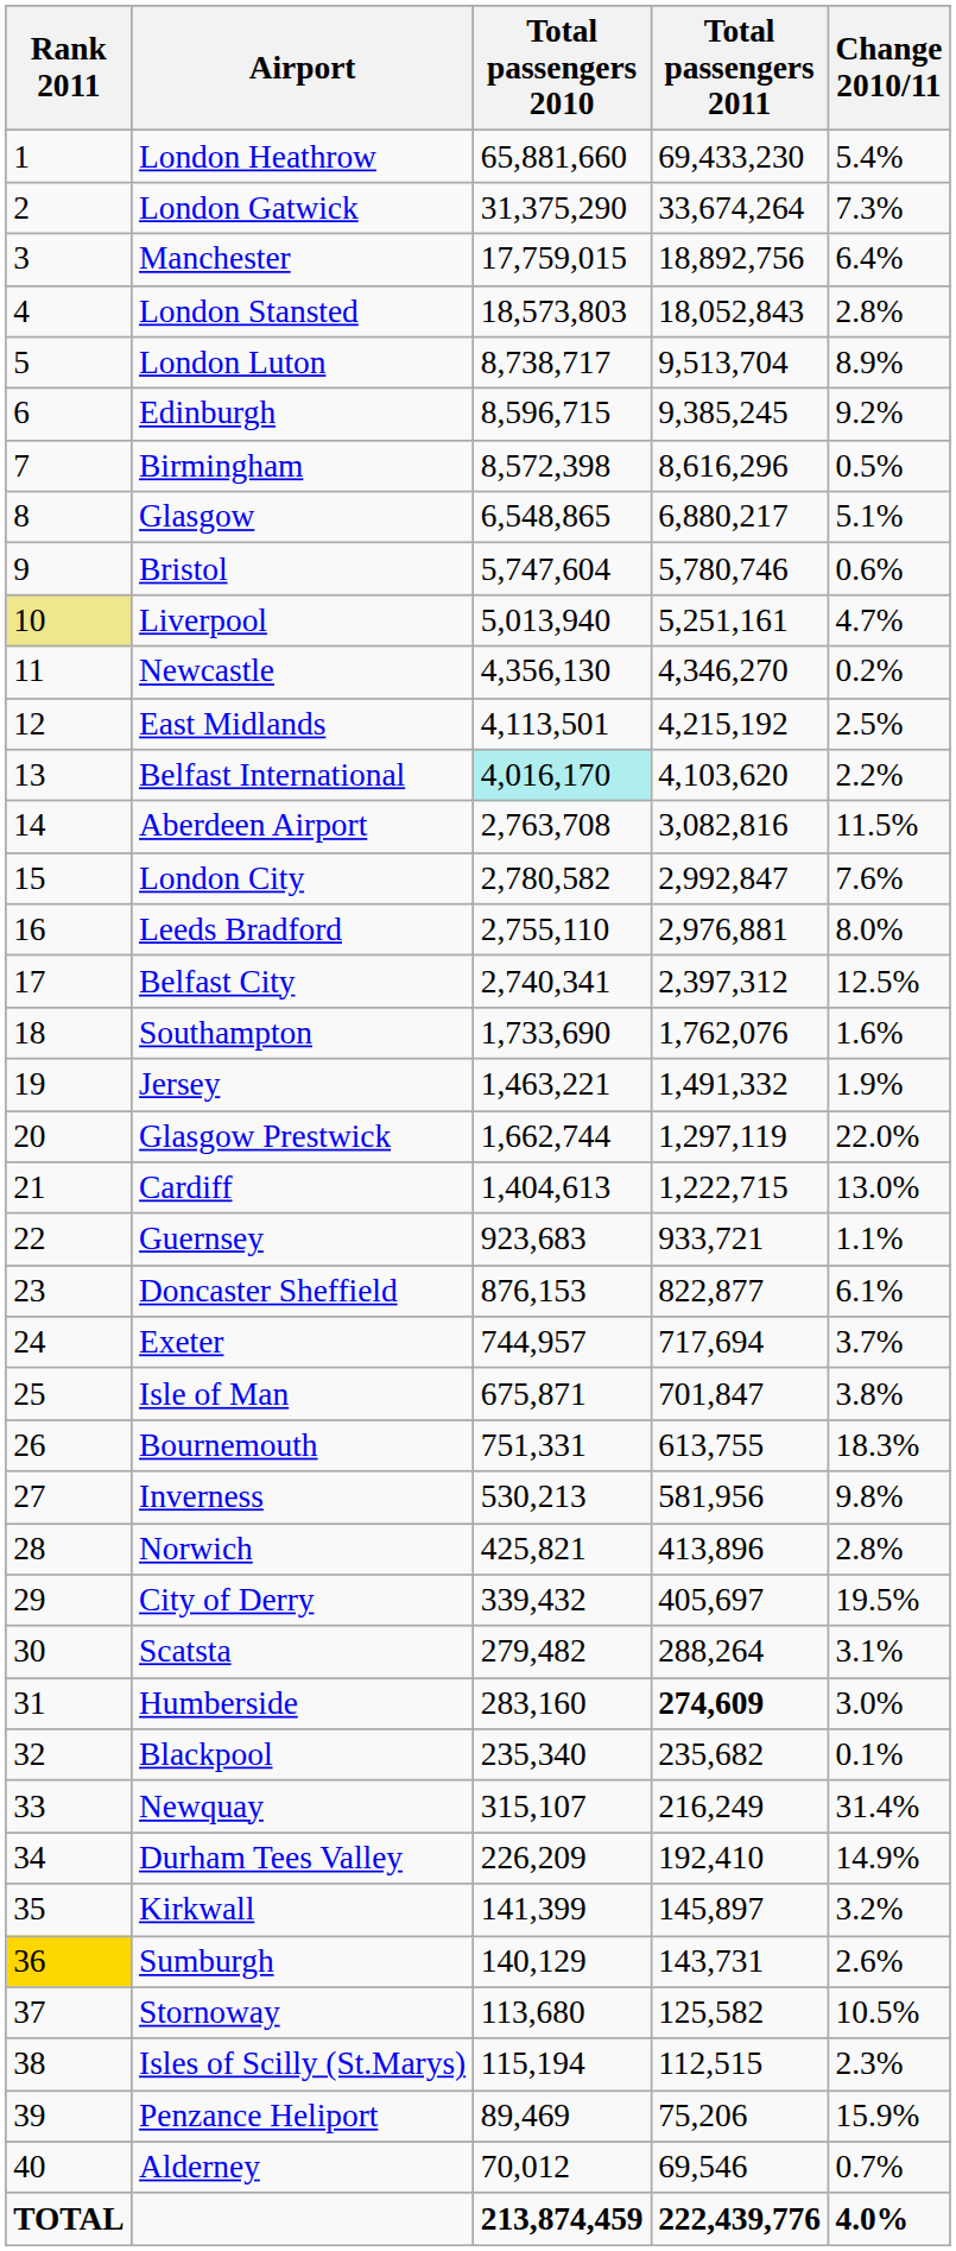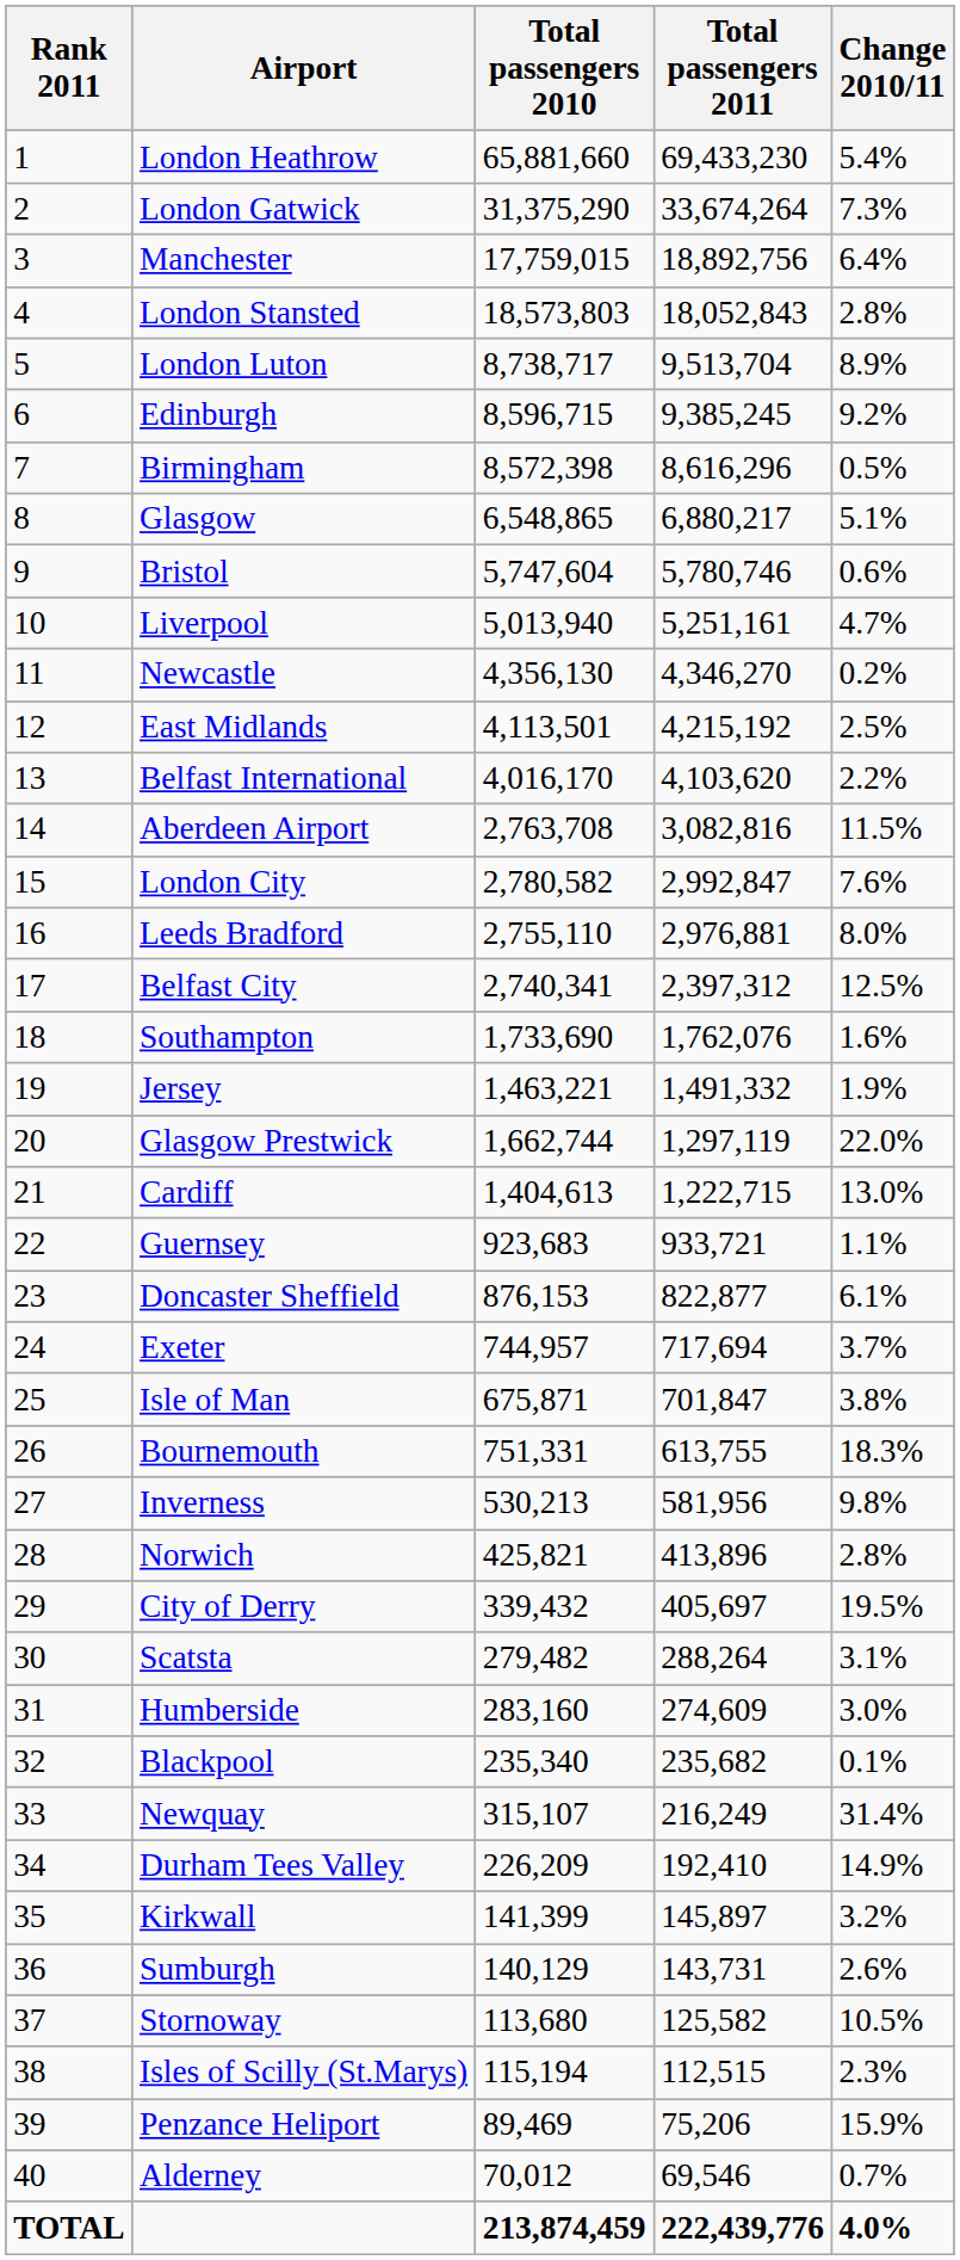Liverpool | Rank 2011: khaki background -> no background
Belfast International | Total passengers 2010: paleturquoise background -> no background
Humberside | Total passengers 2011: bold -> normal
Sumburgh | Rank 2011: gold background -> no background
